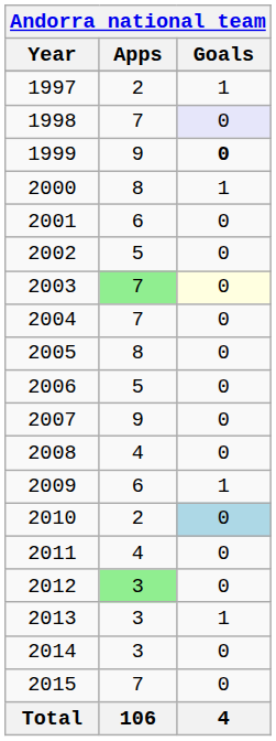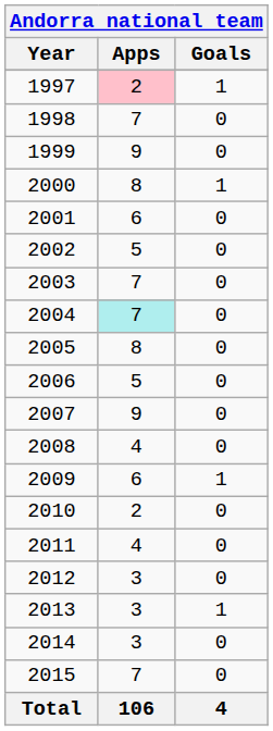1997 | Apps: no background -> pink background
1998 | Goals: lavender background -> no background
1999 | Goals: bold -> normal
2003 | Apps: lightgreen background -> no background
2003 | Goals: lightyellow background -> no background
2004 | Apps: no background -> paleturquoise background
2010 | Goals: lightblue background -> no background
2012 | Apps: lightgreen background -> no background
